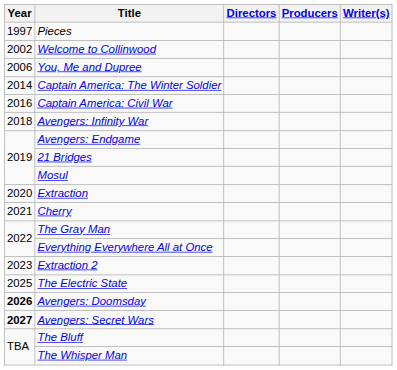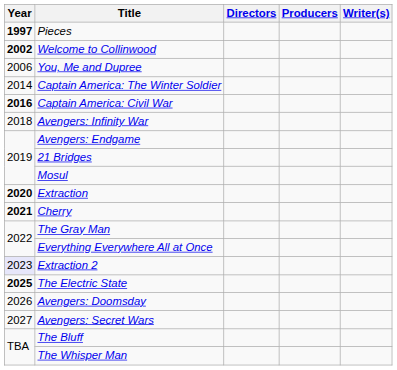Pieces | Year: normal -> bold
Welcome to Collinwood | Year: normal -> bold
Captain America: Civil War | Year: normal -> bold
Extraction | Year: normal -> bold
Cherry | Year: normal -> bold
Extraction 2 | Year: no background -> lavender background
The Electric State | Year: normal -> bold
Avengers: Doomsday | Year: bold -> normal
Avengers: Secret Wars | Year: bold -> normal
